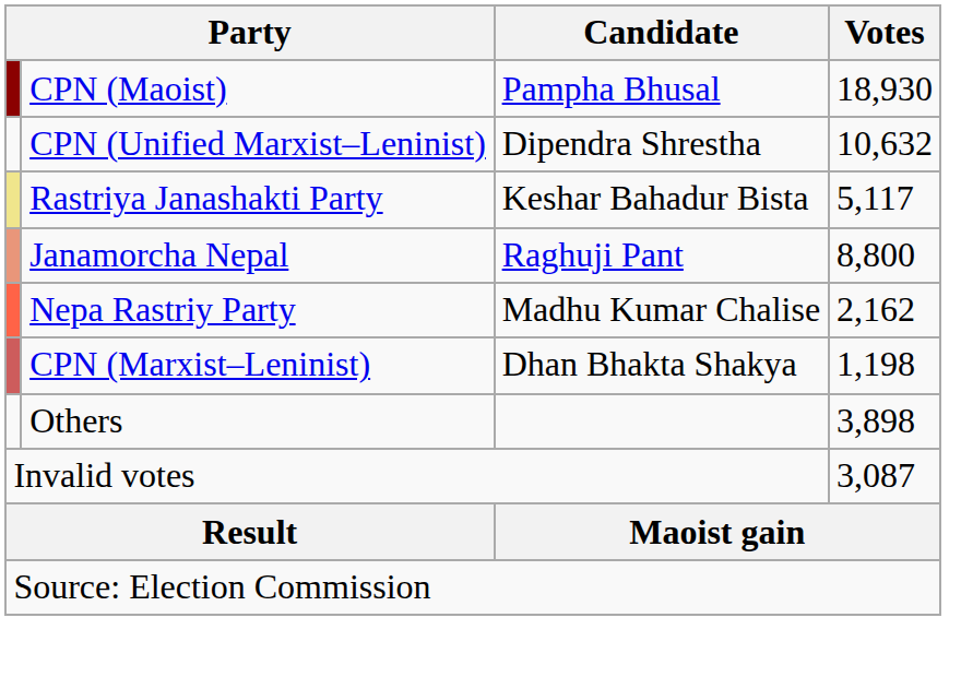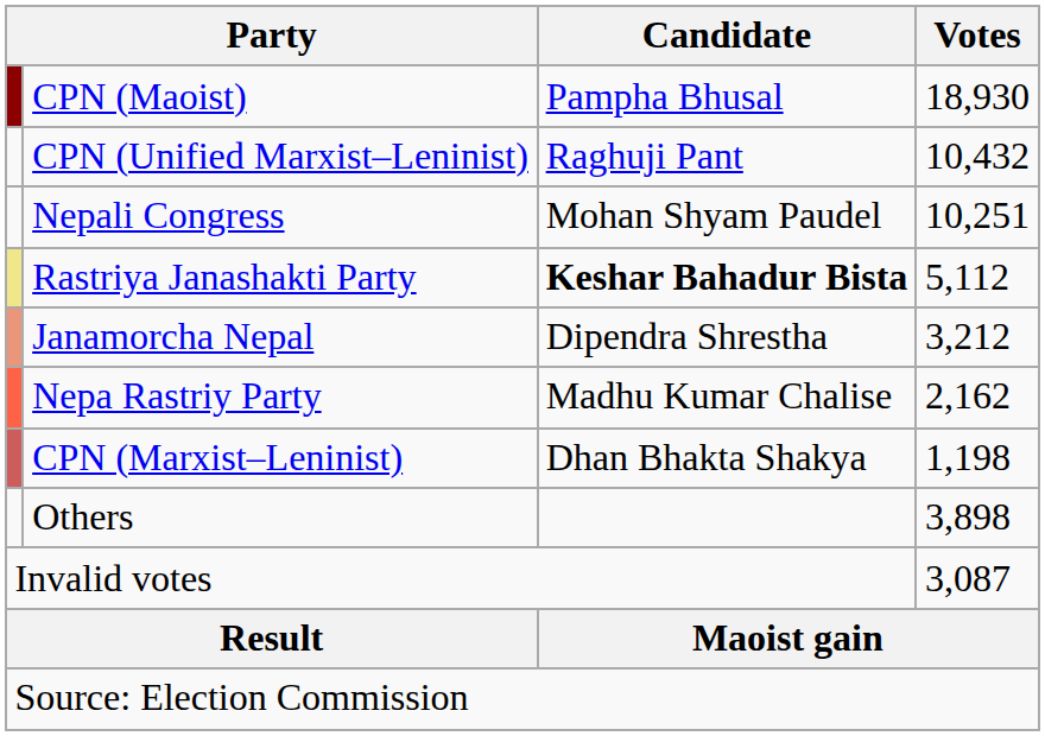CPN (Unified Marxist–Leninist) | Candidate: Dipendra Shrestha -> Raghuji Pant
CPN (Unified Marxist–Leninist) | Votes: 10,632 -> 10,432
+ row: Nepali Congress | Mohan Shyam Paudel | 10,251
Rastriya Janashakti Party | Candidate: normal -> bold
Rastriya Janashakti Party | Votes: 5,117 -> 5,112
Janamorcha Nepal | Candidate: Raghuji Pant -> Dipendra Shrestha
Janamorcha Nepal | Votes: 8,800 -> 3,212
